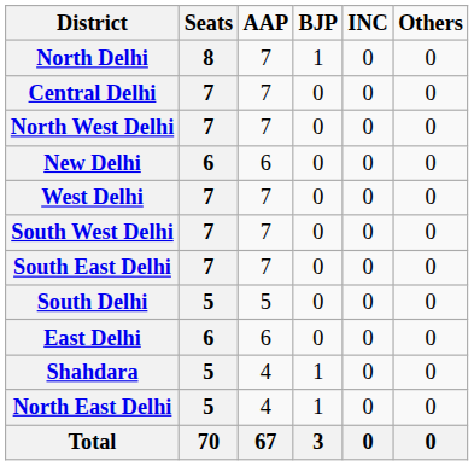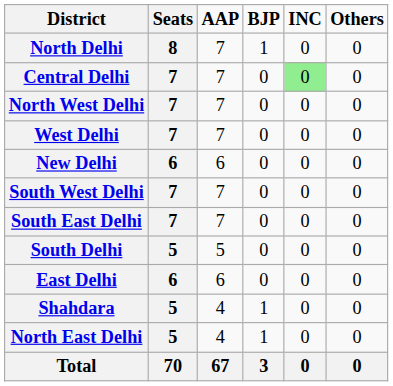Central Delhi | column 5: no background -> lightgreen background
rows swapped: West Delhi <-> New Delhi
